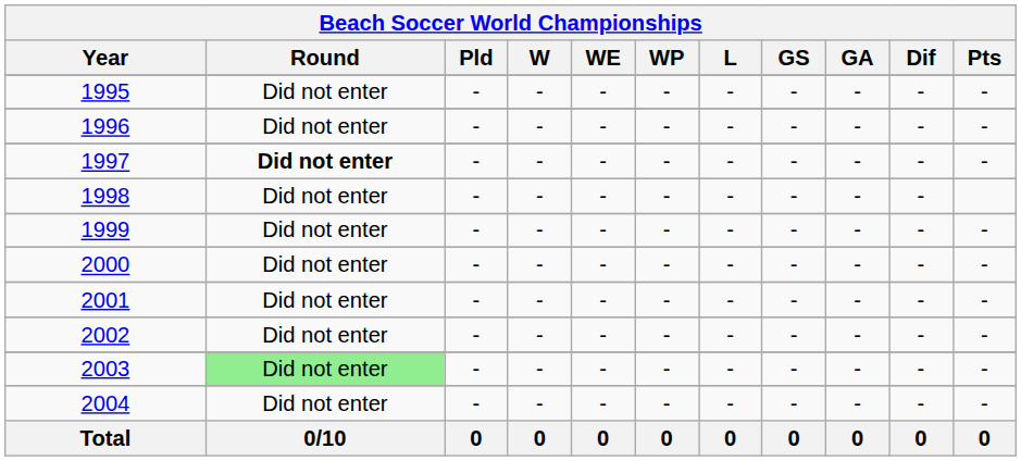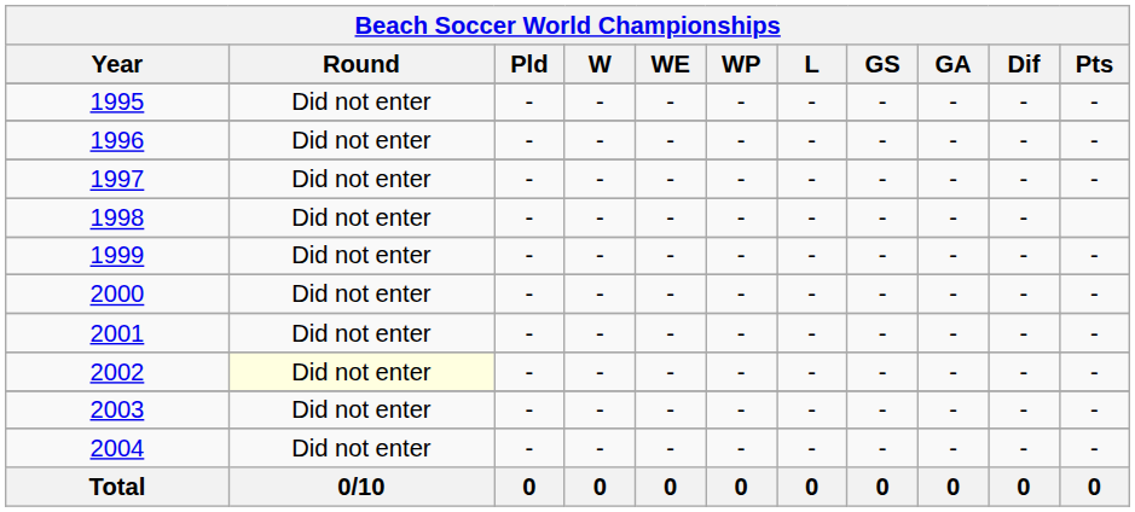1997 | Round: bold -> normal
2002 | Round: no background -> lightyellow background
2003 | Round: lightgreen background -> no background
